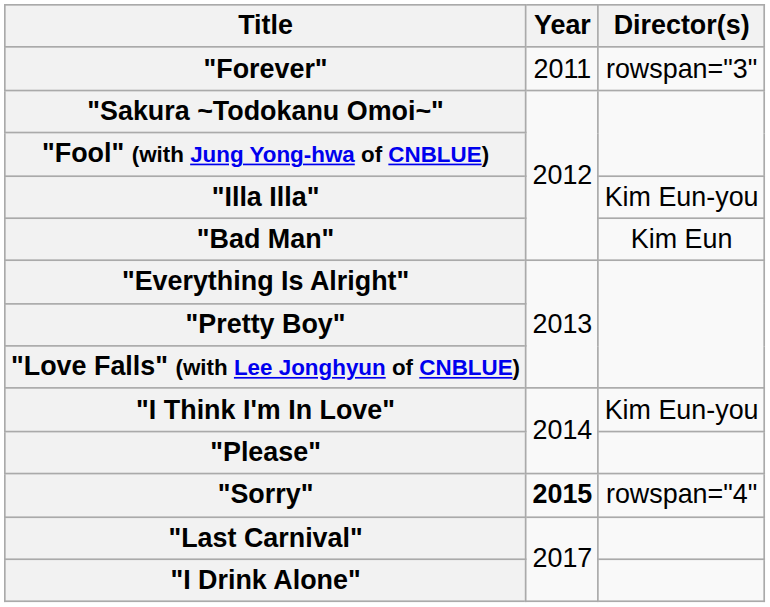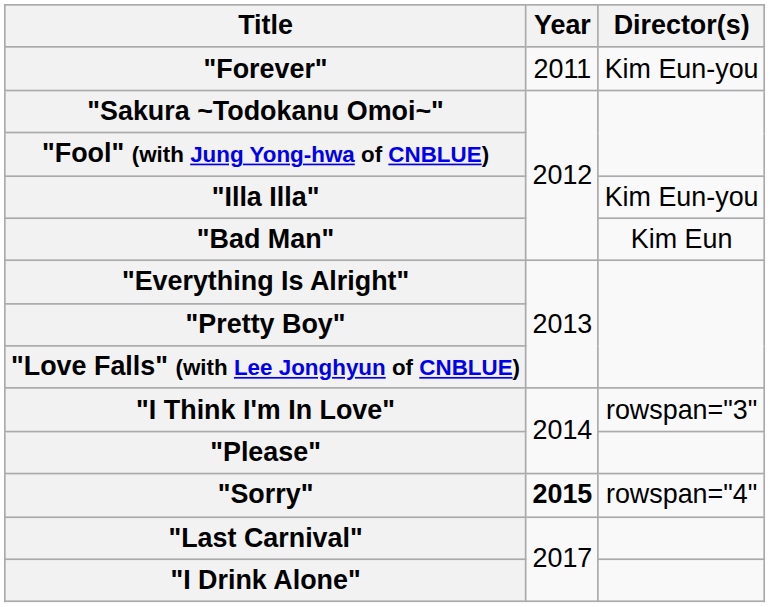"Forever" | Director(s): rowspan="3" -> Kim Eun-you
"I Think I'm In Love" | Director(s): Kim Eun-you -> rowspan="3"
